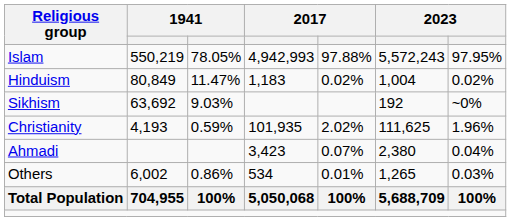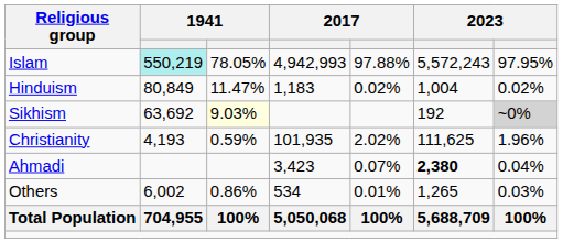Islam | column 2: no background -> paleturquoise background
Sikhism | column 3: no background -> lightyellow background
Sikhism | column 7: no background -> lightgrey background
Ahmadi | column 6: normal -> bold
